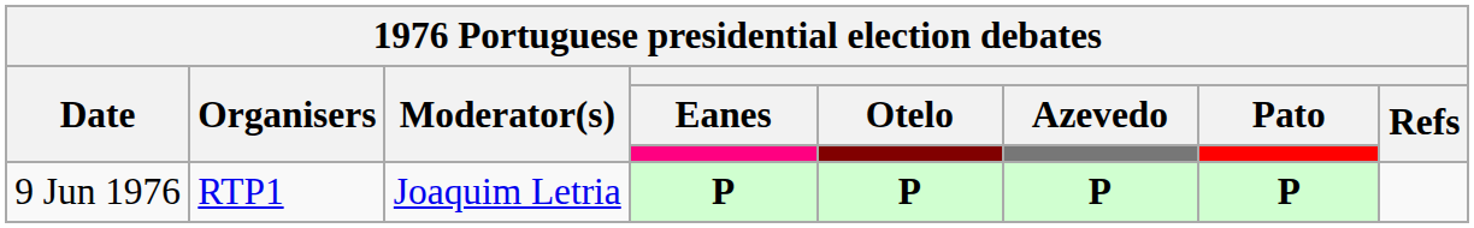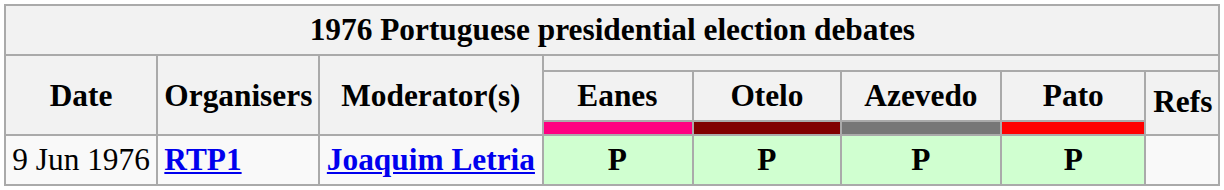9 Jun 1976 | Organisers: normal -> bold
9 Jun 1976 | Moderator(s): normal -> bold
